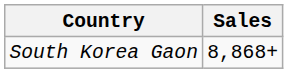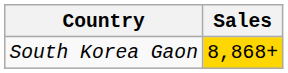South Korea Gaon | Sales: no background -> gold background
